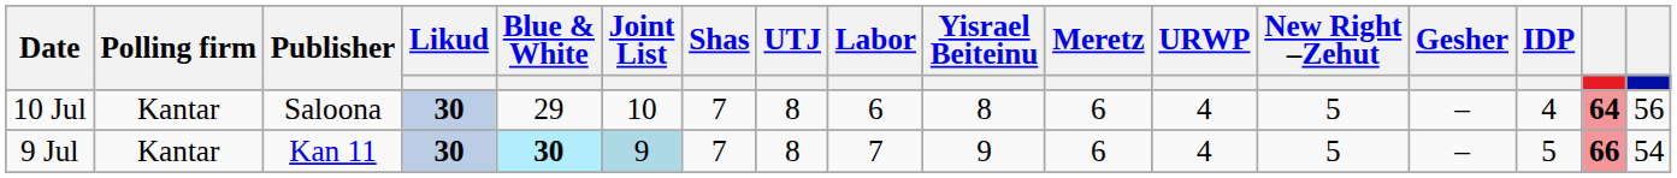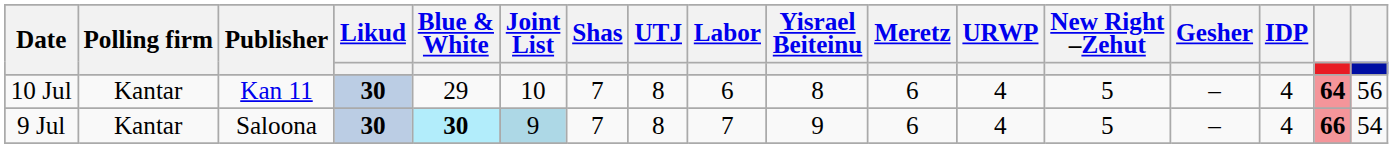10 Jul | Publisher: Saloona -> Kan 11
9 Jul | Publisher: Kan 11 -> Saloona
9 Jul | IDP: 5 -> 4
